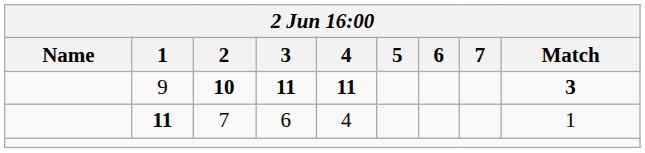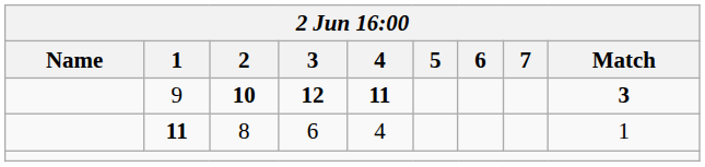row 3 | 3: 11 -> 12
row 4 | 2: 7 -> 8
